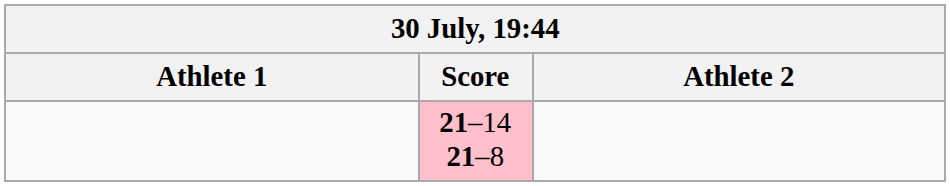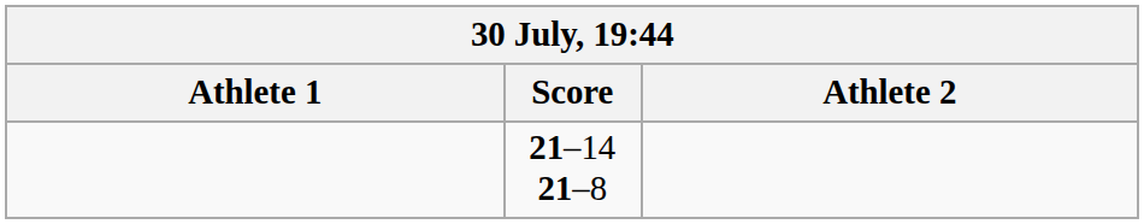row 3 | Score: pink background -> no background
